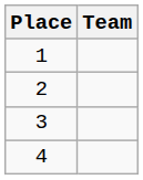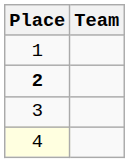2 | Place: normal -> bold
4 | Place: no background -> lightyellow background
